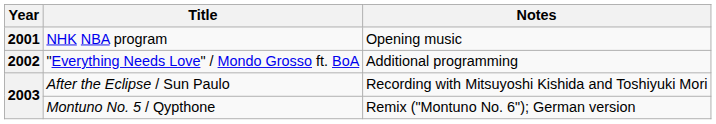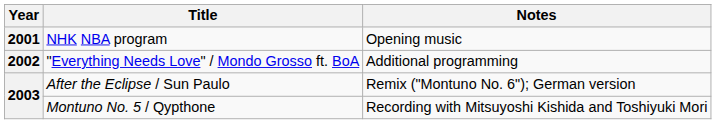After the Eclipse / Sun Paulo | Notes: Recording with Mitsuyoshi Kishida and Toshiyuki Mori -> Remix ("Montuno No. 6"); German version
Montuno No. 5 / Qypthone | Notes: Remix ("Montuno No. 6"); German version -> Recording with Mitsuyoshi Kishida and Toshiyuki Mori
